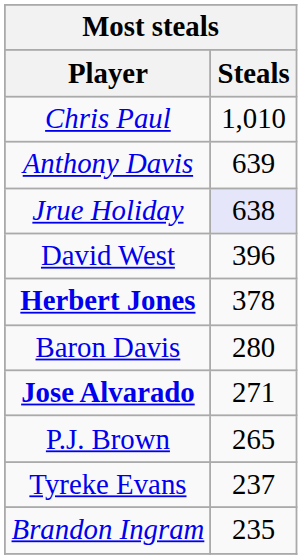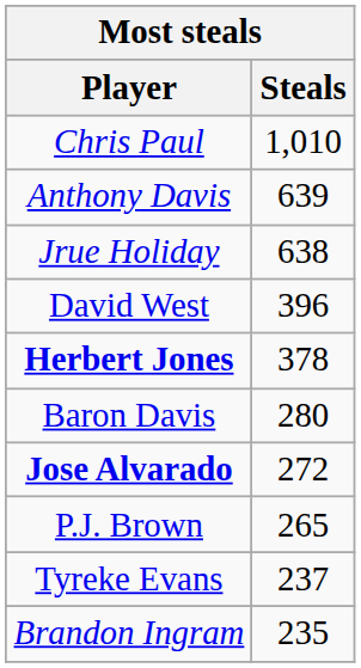Jrue Holiday | Steals: lavender background -> no background
Jose Alvarado | Steals: 271 -> 272
